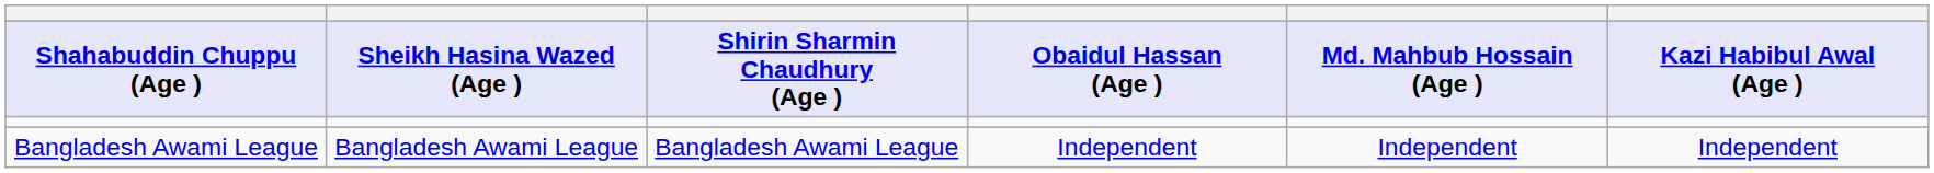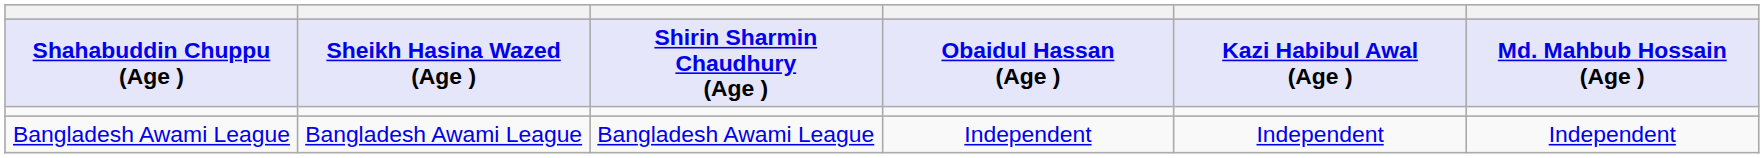columns swapped: Md. Mahbub Hossain (Age ) <-> Kazi Habibul Awal (Age )
